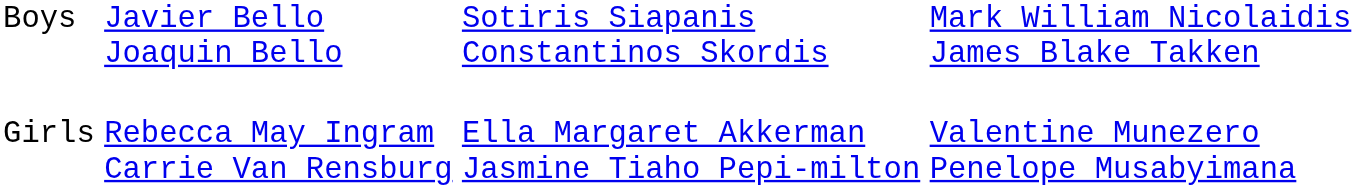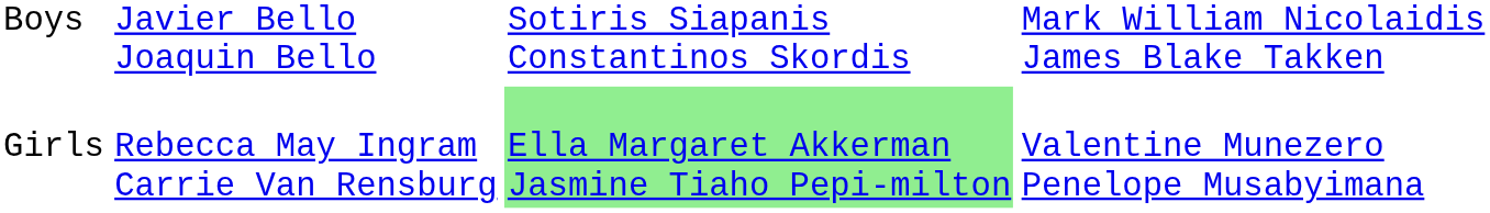Girls | column 3: no background -> lightgreen background
